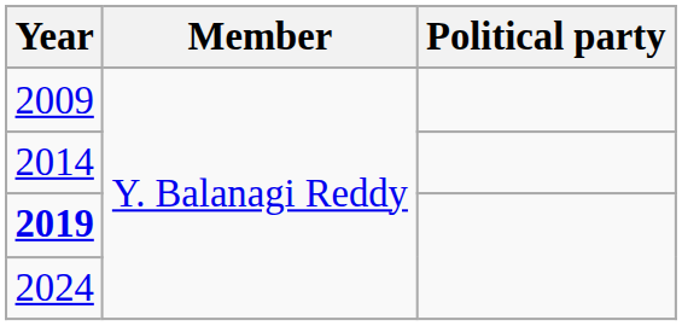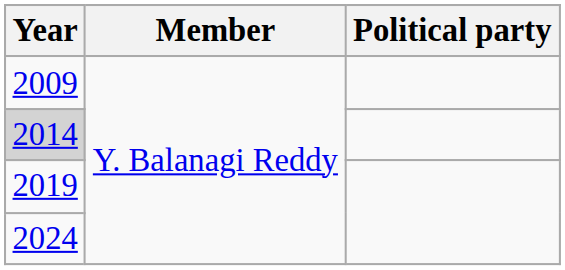2014 | Year: no background -> lightgrey background
2019 | Year: bold -> normal
